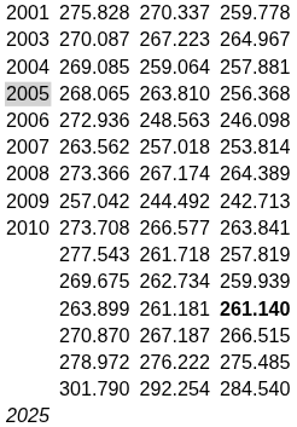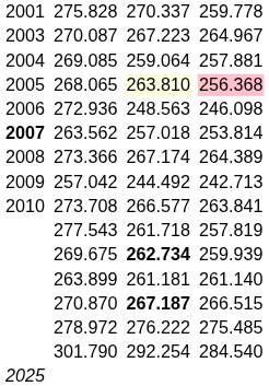268.065 | column 1: lightgrey background -> no background
268.065 | column 3: no background -> lightyellow background
268.065 | column 4: no background -> pink background
263.562 | column 1: normal -> bold
269.675 | column 3: normal -> bold
263.899 | column 4: bold -> normal
270.870 | column 3: normal -> bold
